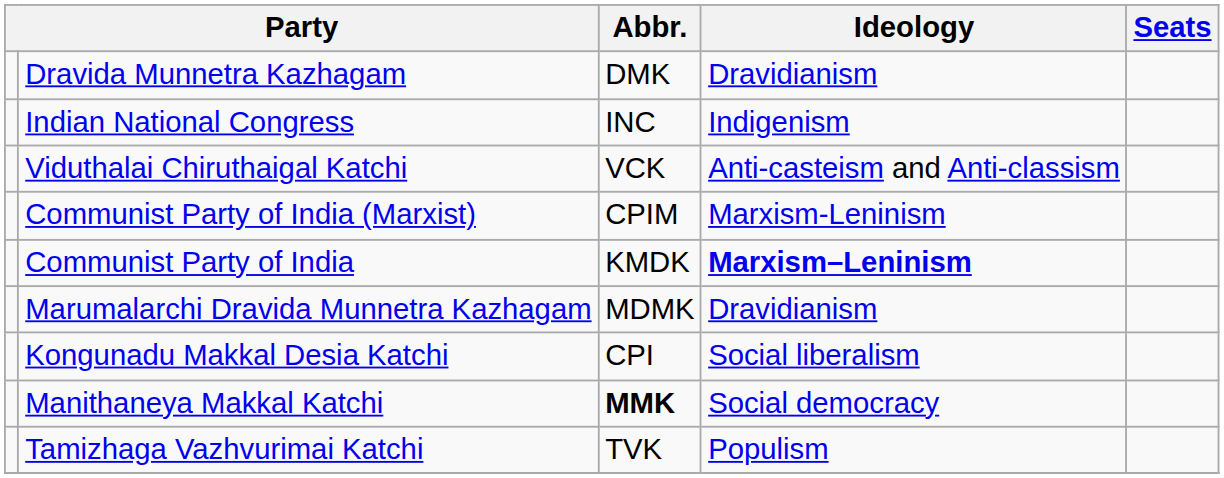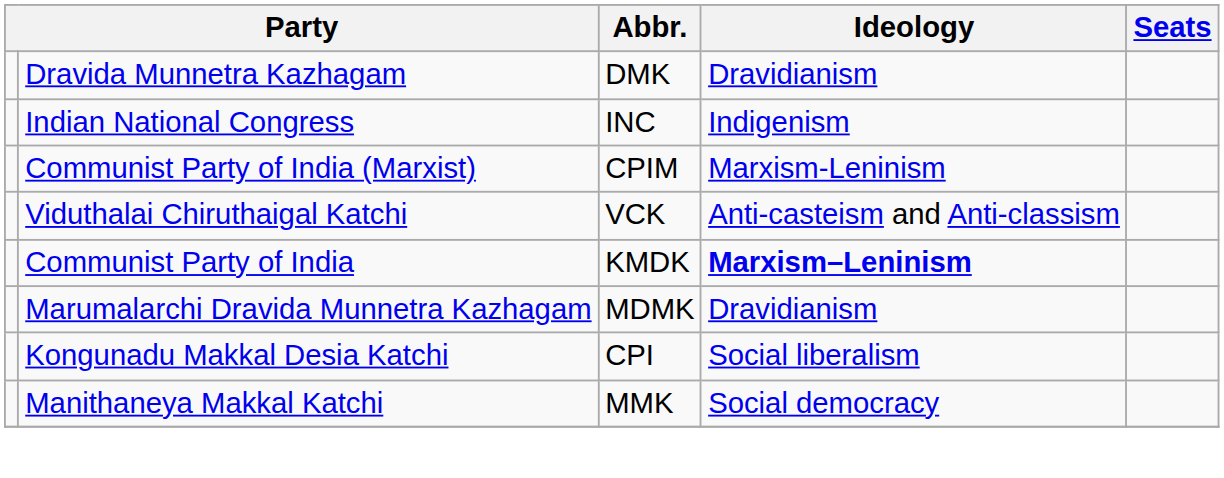rows swapped: Viduthalai Chiruthaigal Katchi <-> Communist Party of India (Marxist)
Manithaneya Makkal Katchi | Abbr.: bold -> normal
- row: Tamizhaga Vazhvurimai Katchi | TVK | Populism
